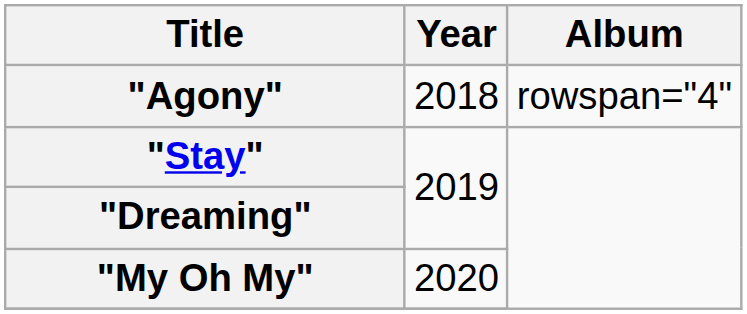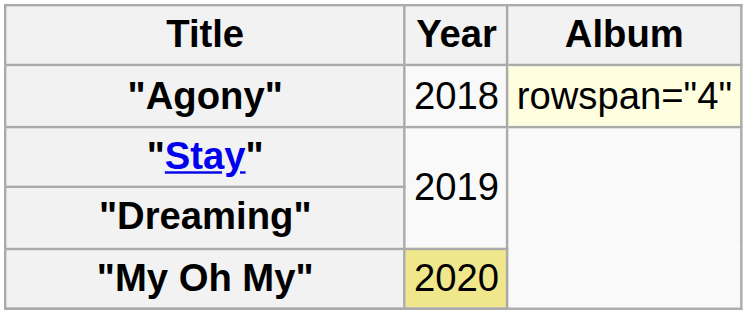"Agony" | Album: no background -> lightyellow background
"My Oh My" | Year: no background -> khaki background
